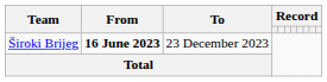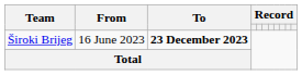Široki Brijeg | From: bold -> normal
Široki Brijeg | To: normal -> bold
